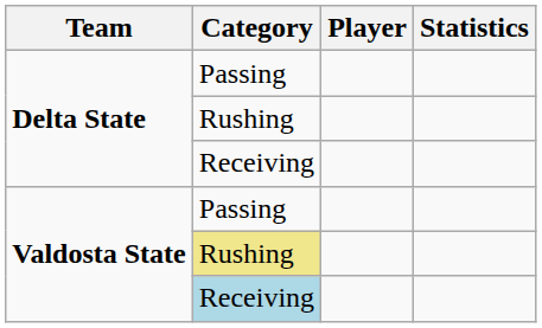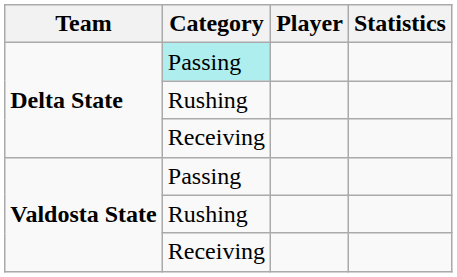Delta State / Passing | Category: no background -> paleturquoise background
Valdosta State / Rushing | Category: khaki background -> no background
Valdosta State / Receiving | Category: lightblue background -> no background
